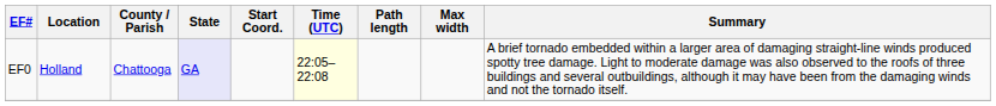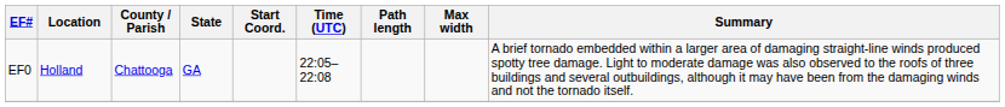EF0 | State: lavender background -> no background
EF0 | Time (UTC): lightyellow background -> no background
